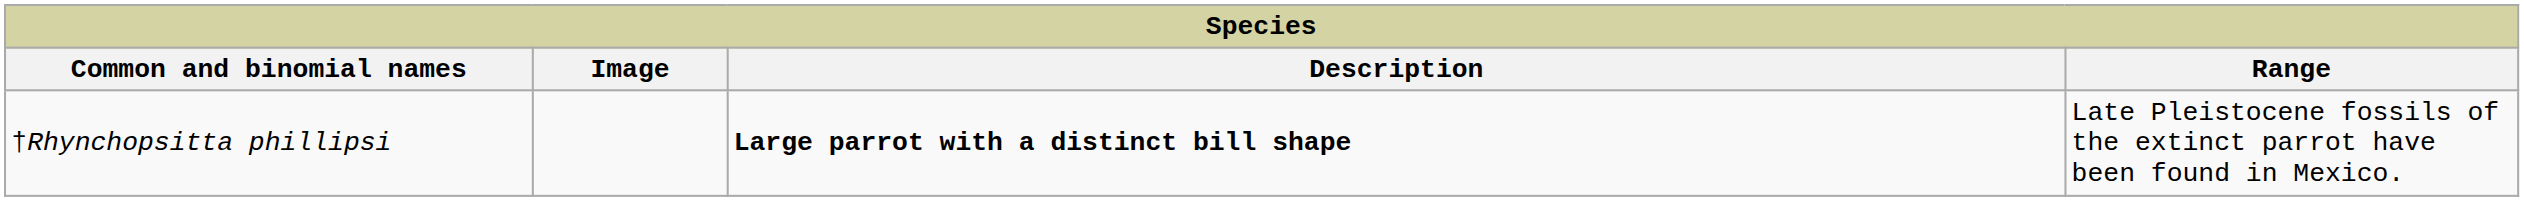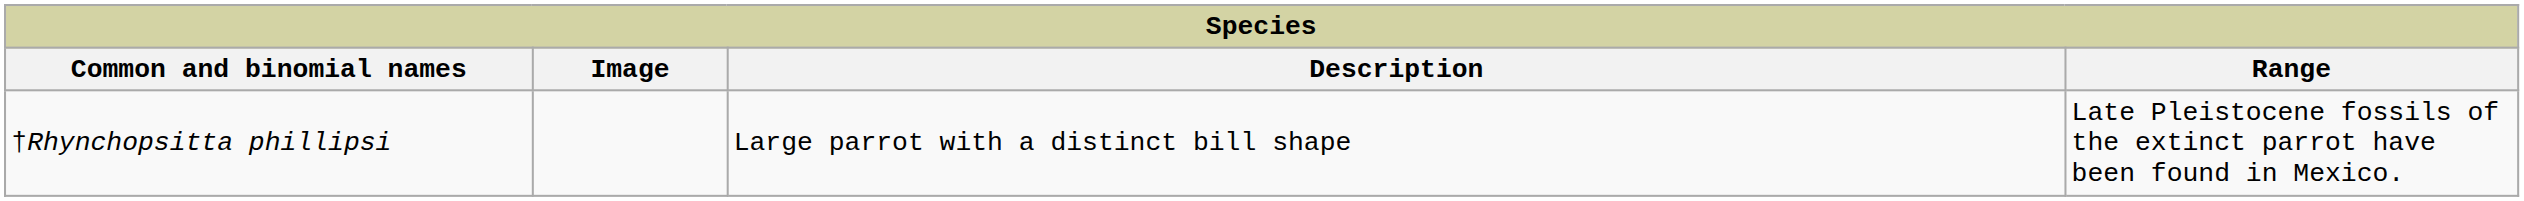†Rhynchopsitta phillipsi | Description: bold -> normal
